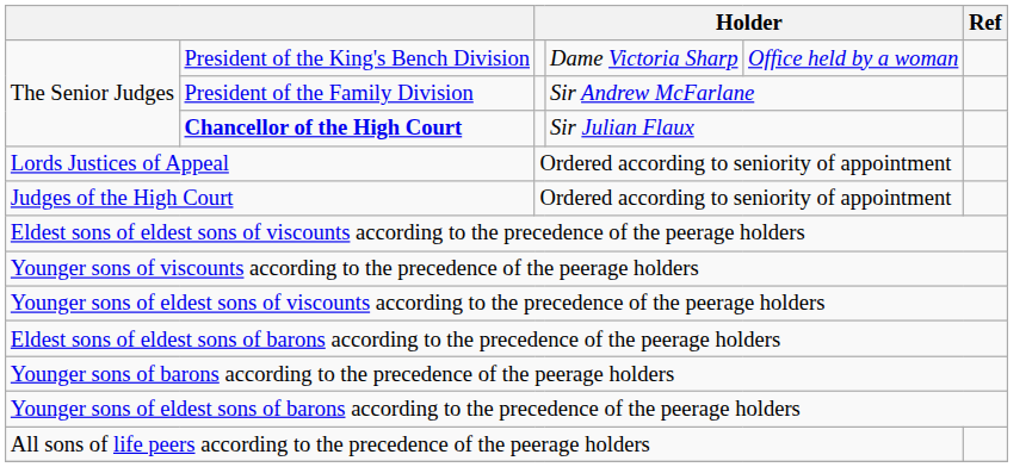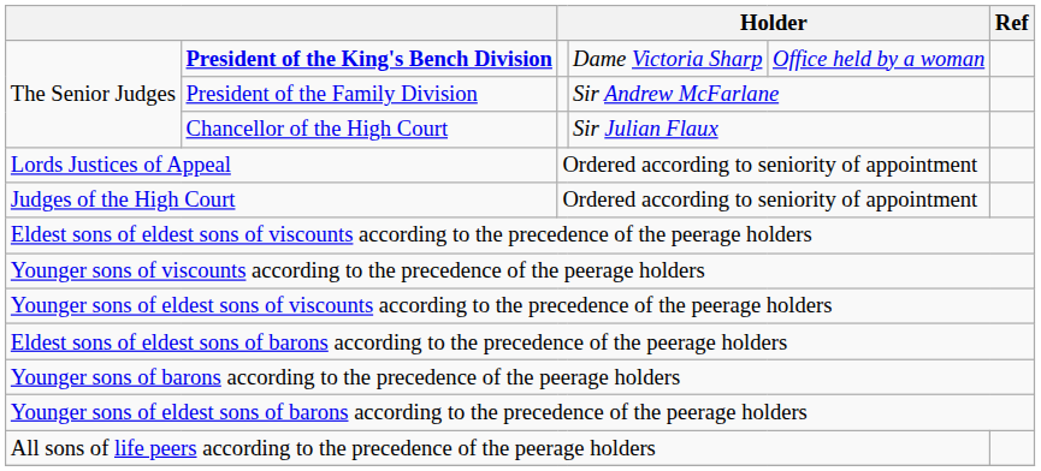President of the King's Bench Division | column 2: normal -> bold
Chancellor of the High Court | column 2: bold -> normal
